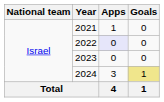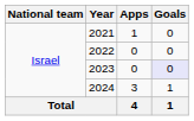2022 | Apps: lavender background -> no background
2023 | Goals: no background -> lavender background
2024 | Goals: khaki background -> no background
